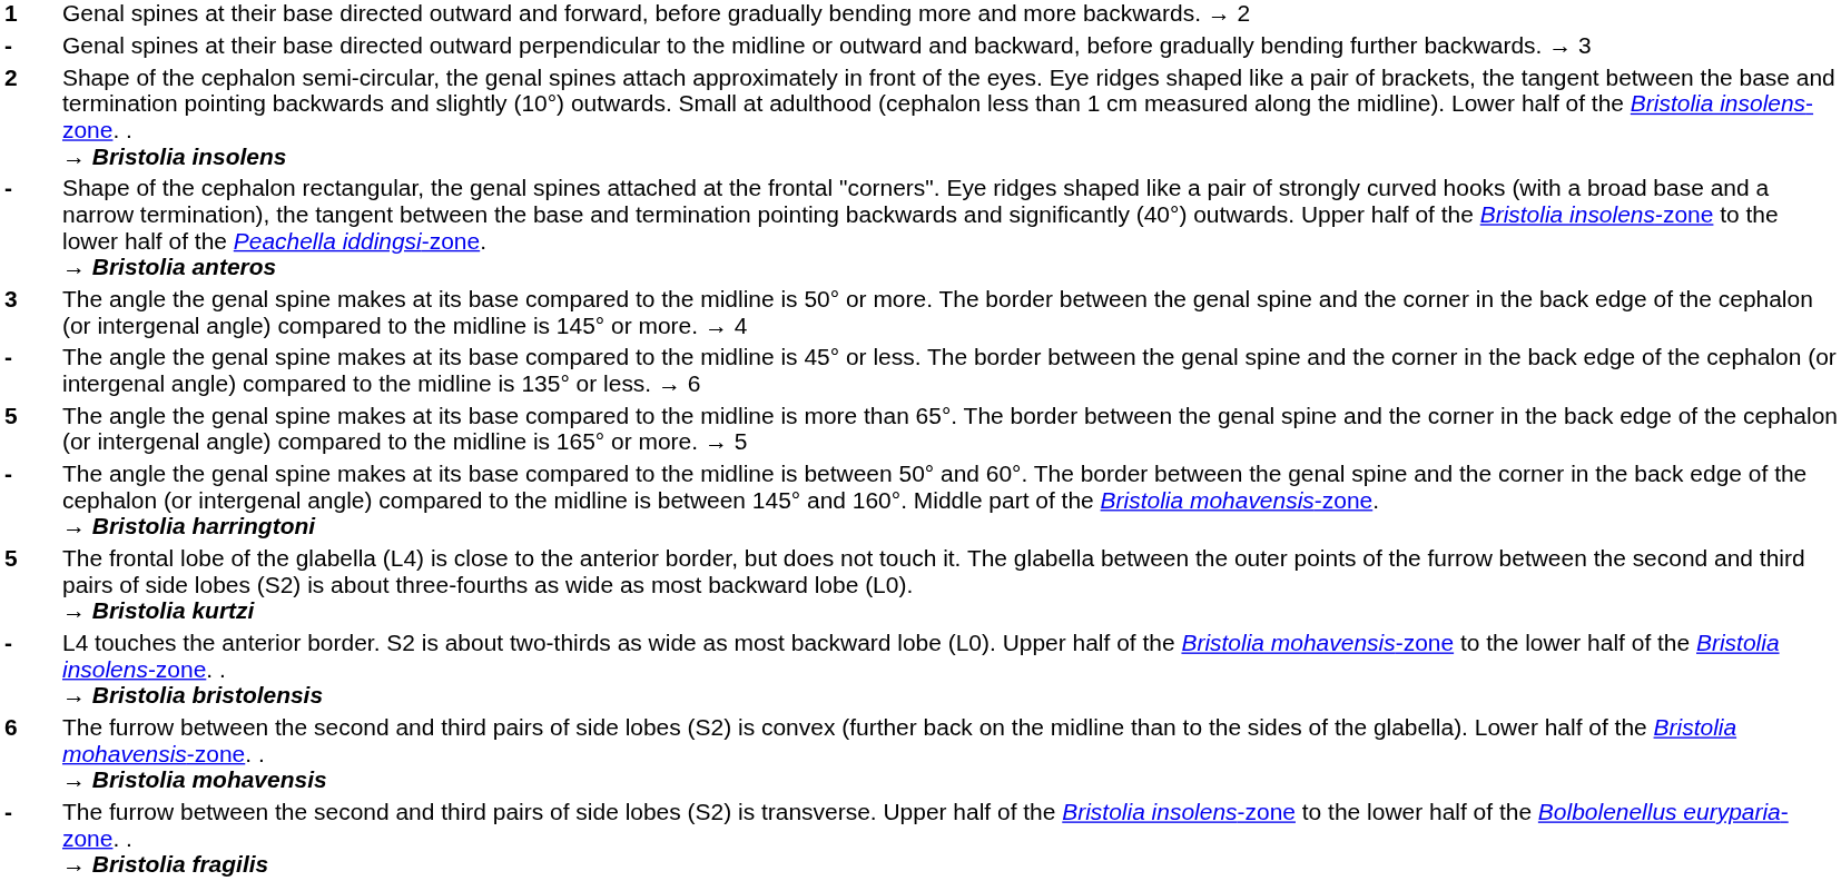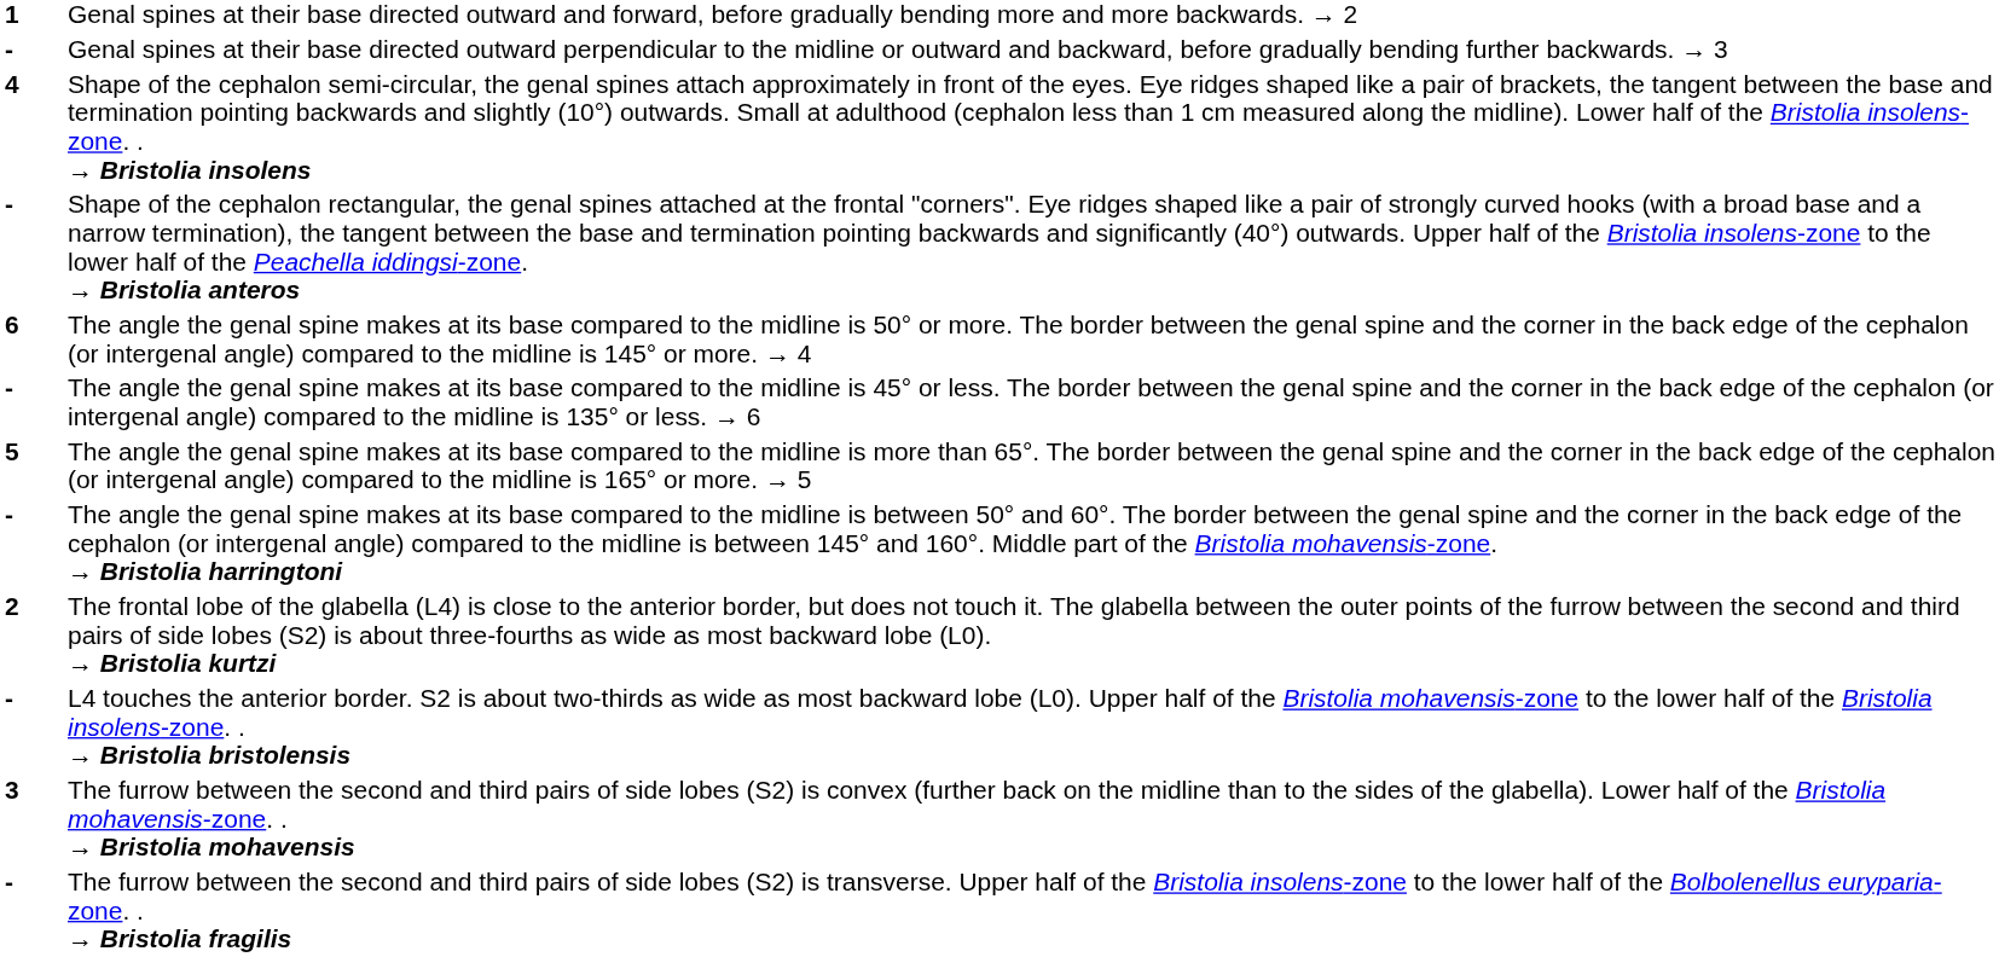row 3 | column 1: 2 -> 4
row 5 | column 1: 3 -> 6
row 9 | column 1: 5 -> 2
row 11 | column 1: 6 -> 3
